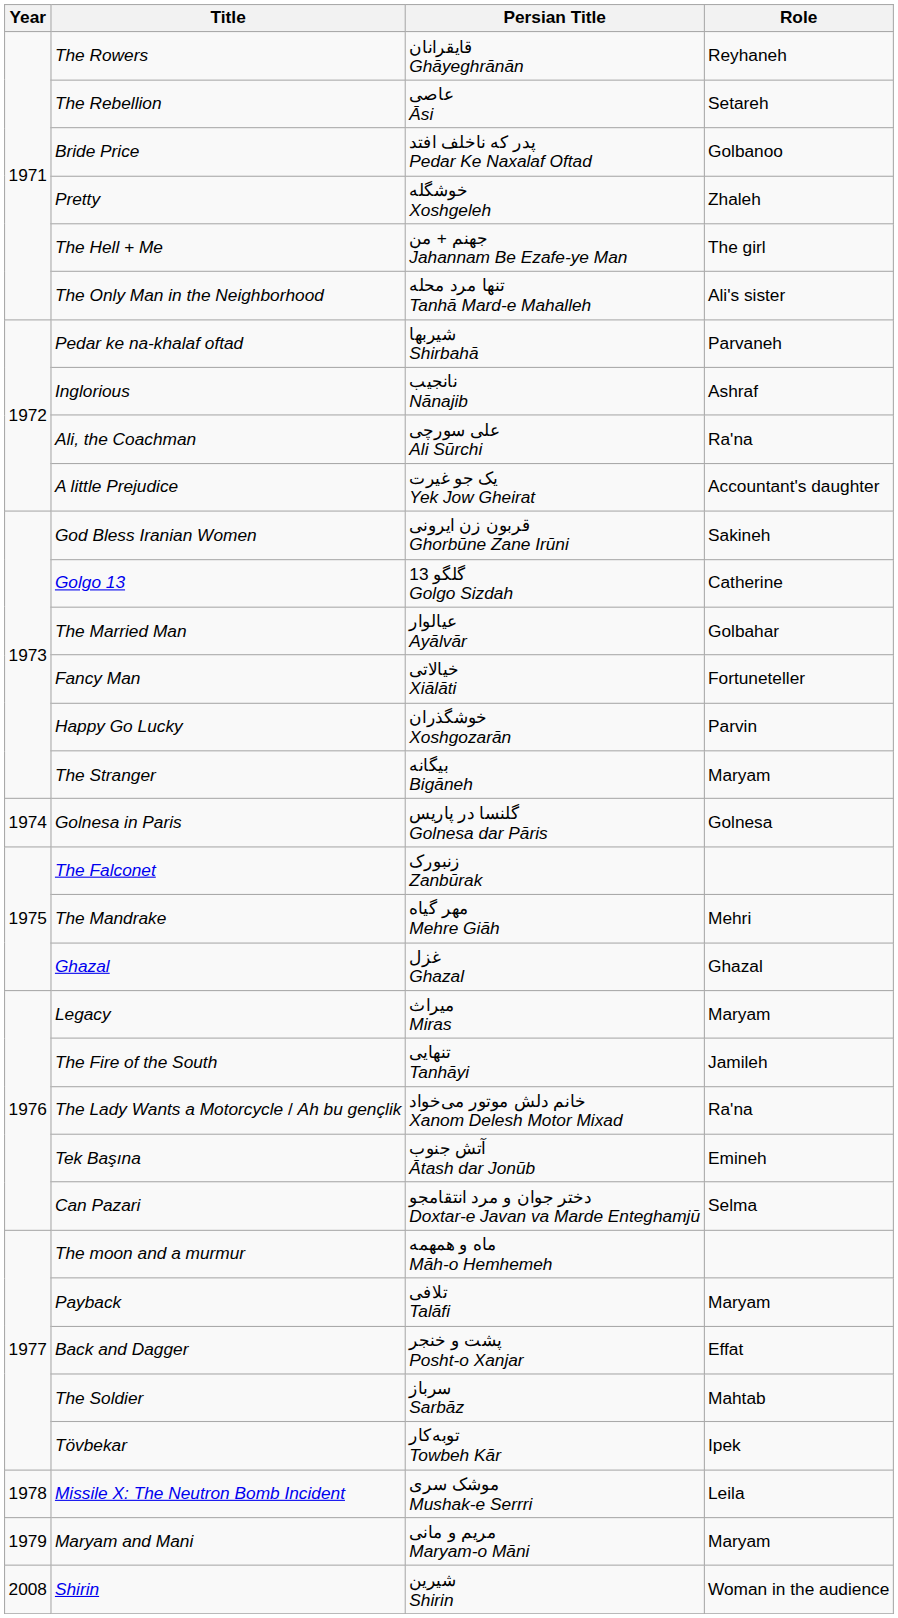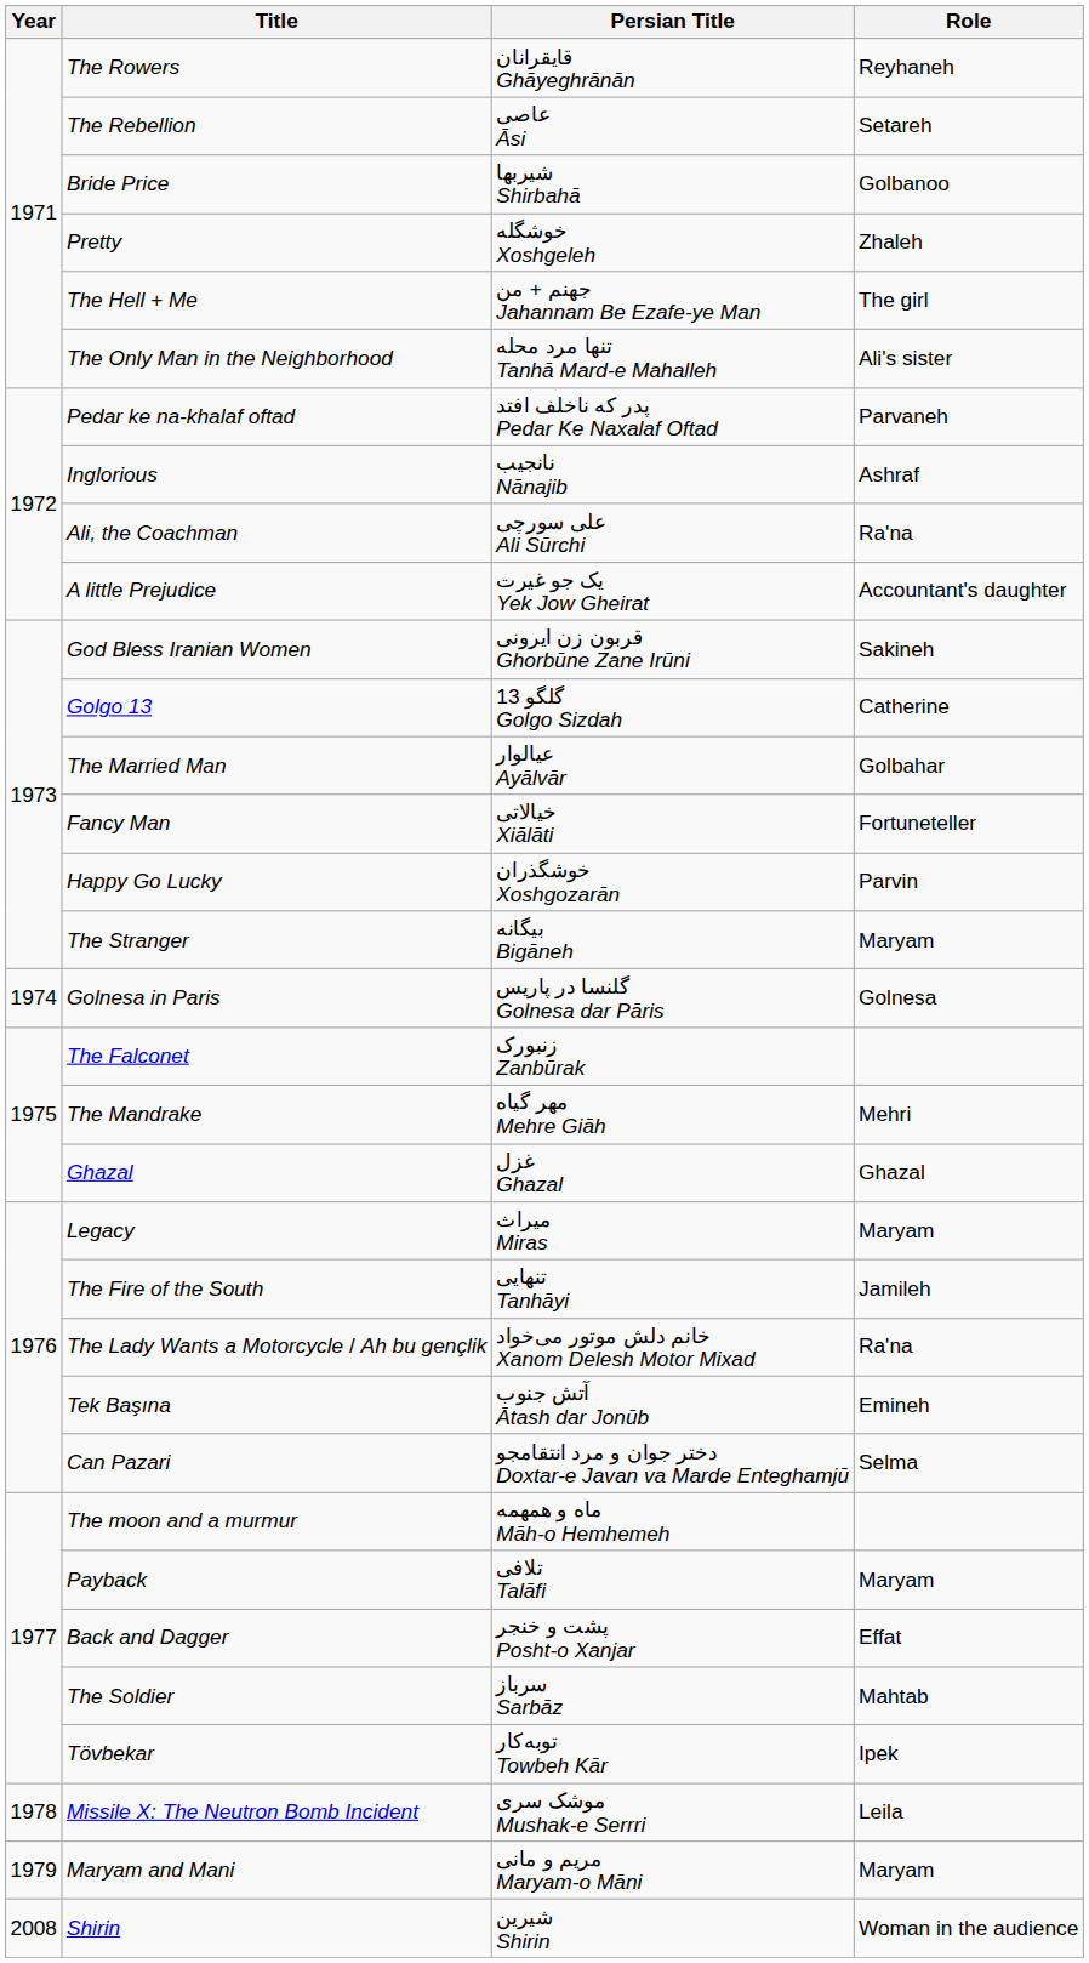Bride Price | Persian Title: پدر که ناخلف افتد Pedar Ke Naxalaf Oftad -> شیربها Shirbahā
Pedar ke na-khalaf oftad | Persian Title: شیربها Shirbahā -> پدر که ناخلف افتد Pedar Ke Naxalaf Oftad
